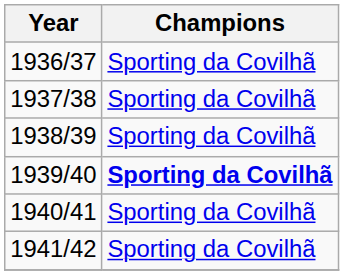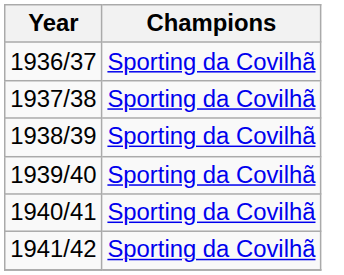1939/40 | Champions: bold -> normal
